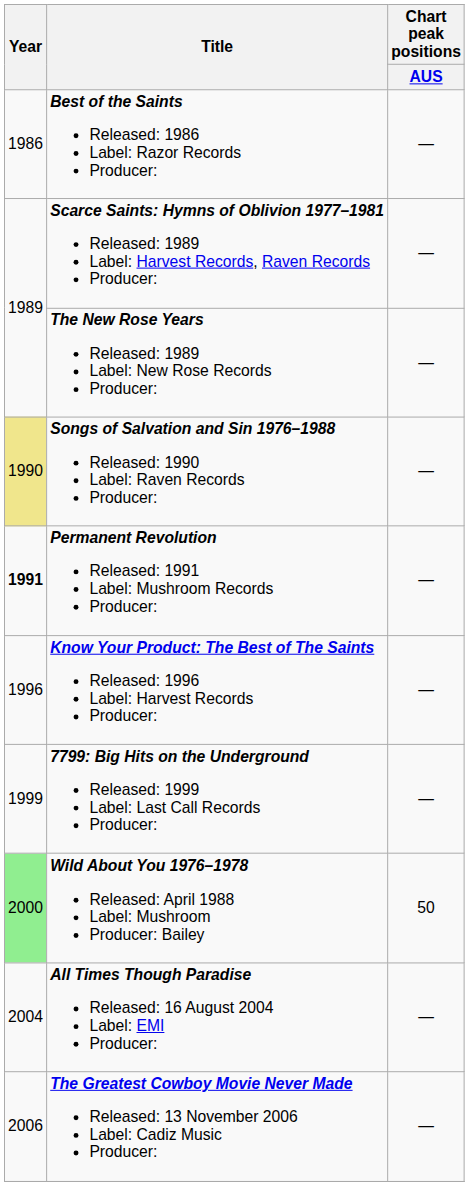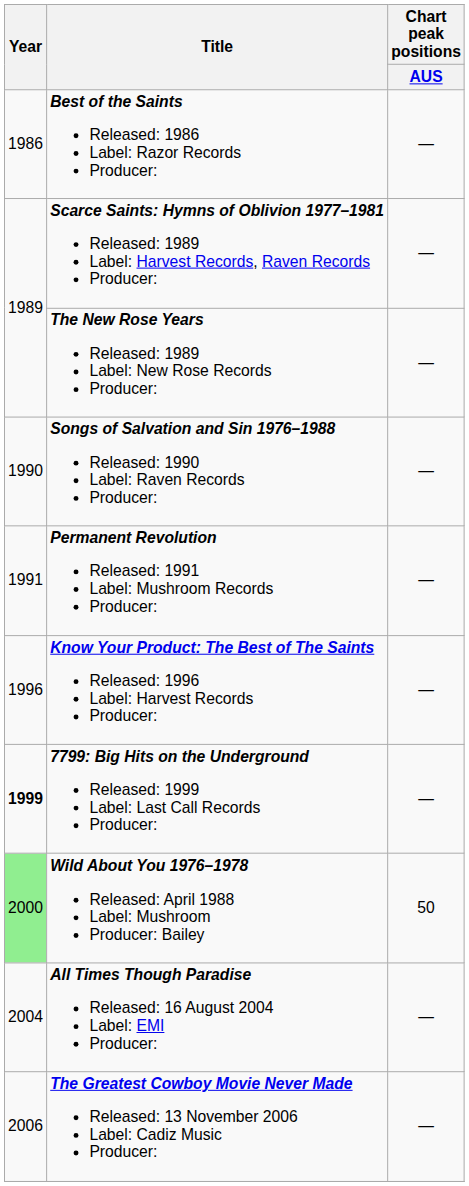row 6 | Year: khaki background -> no background
row 7 | Year: bold -> normal
row 9 | Year: normal -> bold
